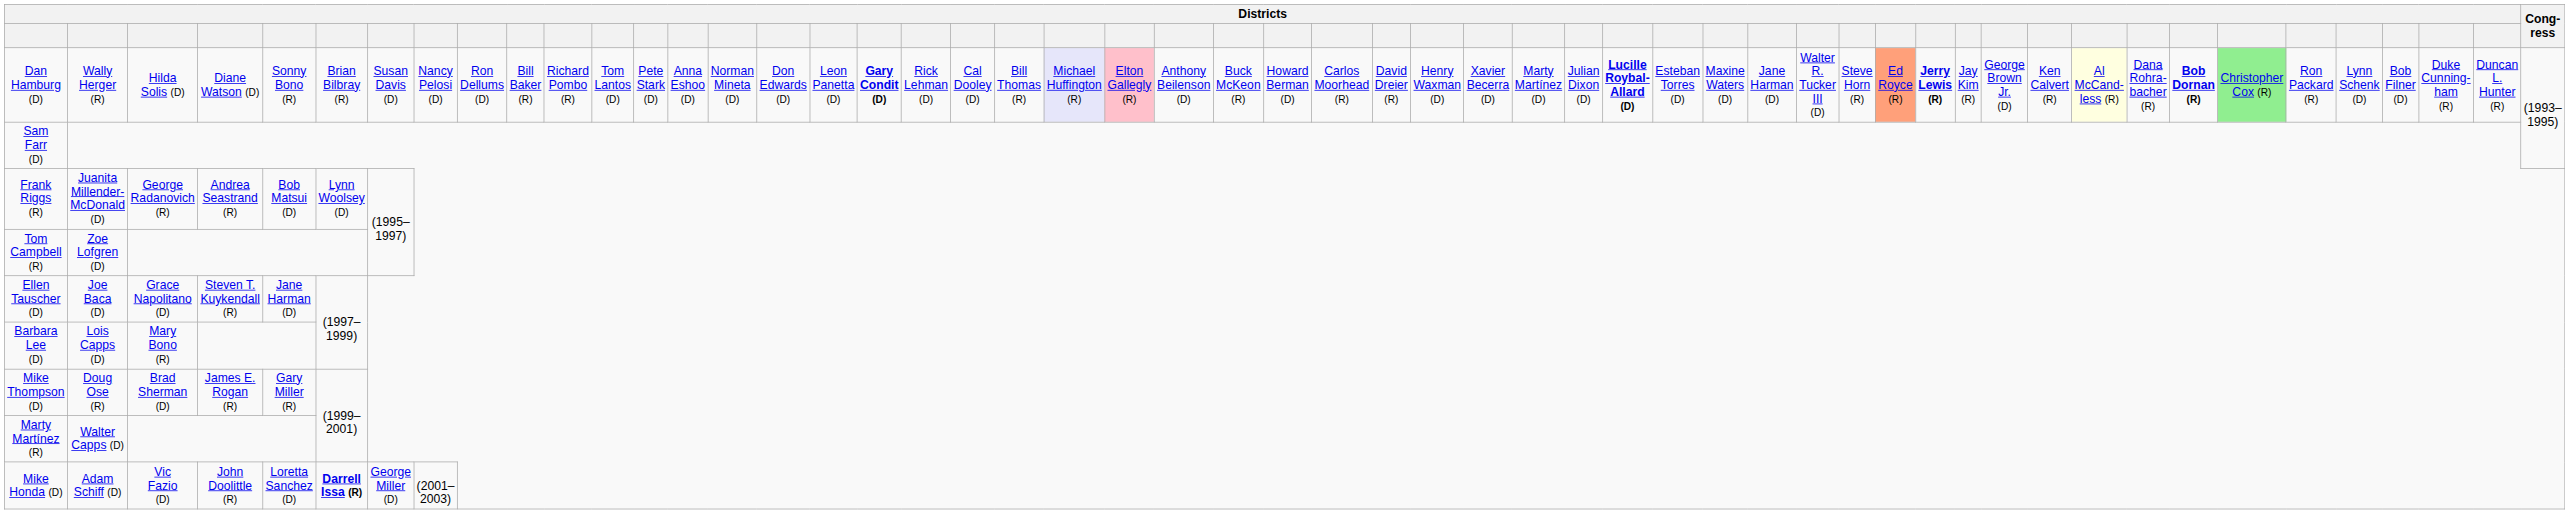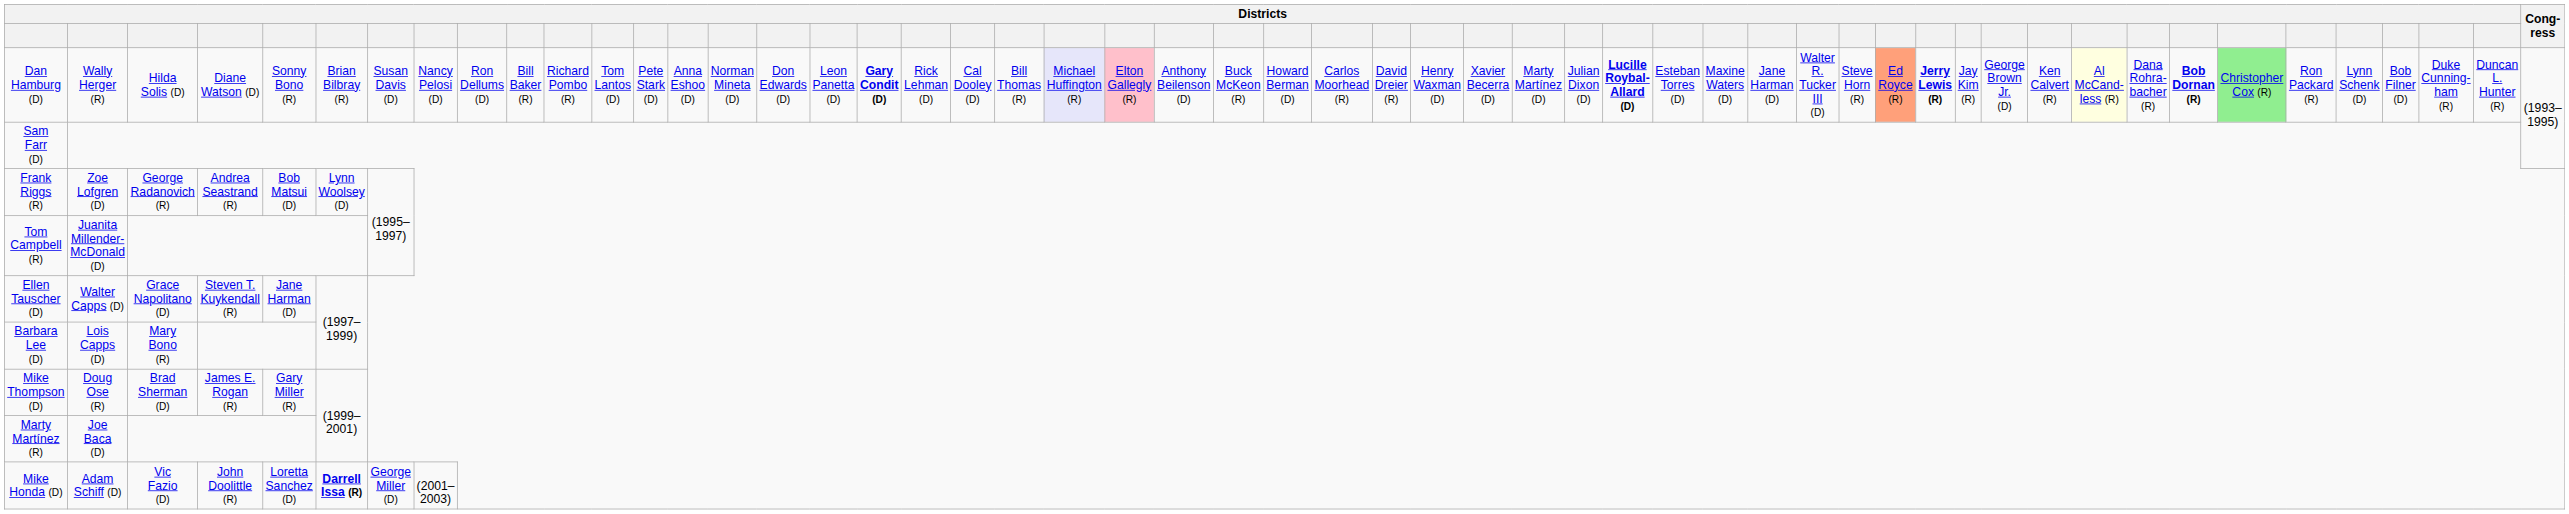Frank Riggs (R) | column 2: Juanita Millender- McDonald (D) -> Zoe Lofgren (D)
Tom Campbell (R) | column 2: Zoe Lofgren (D) -> Juanita Millender- McDonald (D)
Ellen Tauscher (D) | column 2: Joe Baca (D) -> Walter Capps (D)
Marty Martínez (R) | column 2: Walter Capps (D) -> Joe Baca (D)
